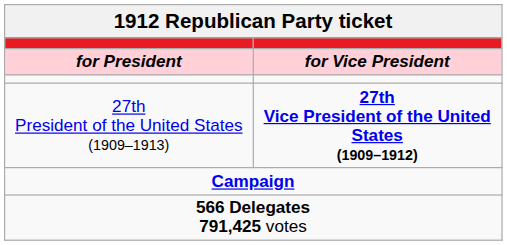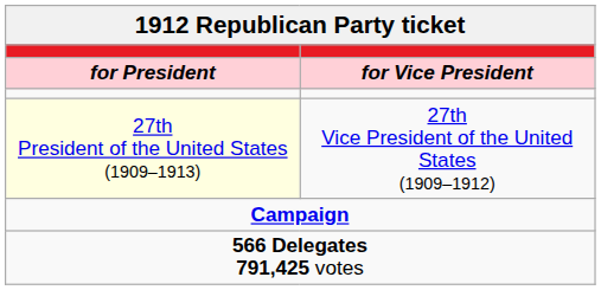27th President of the United States (1909–1913) | column 1: no background -> lightyellow background
27th President of the United States (1909–1913) | column 2: bold -> normal
